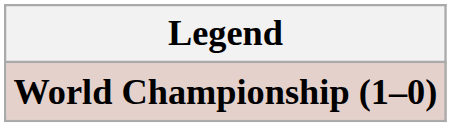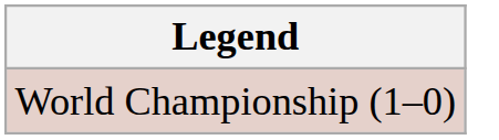row 2 | column 1: bold -> normal
